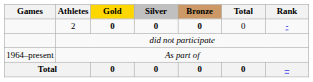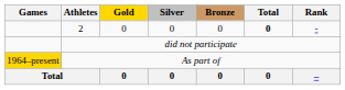2 | Gold: bold -> normal
2 | Silver: bold -> normal
2 | Bronze: bold -> normal
2 | Total: normal -> bold
As part of | Games: no background -> gold background
